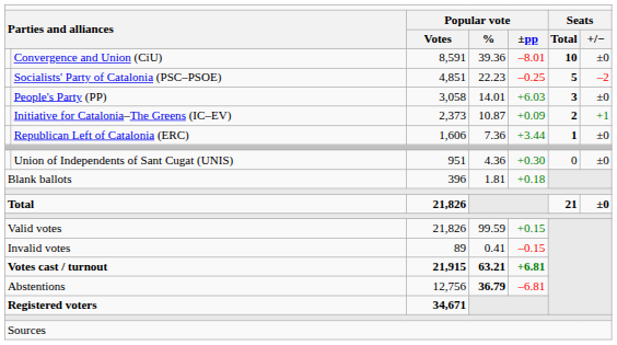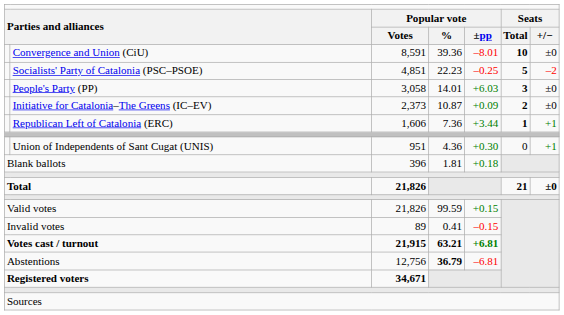Initiative for Catalonia–The Greens (IC–EV) | column 7: +1 -> ±0
Republican Left of Catalonia (ERC) | column 7: ±0 -> +1
Union of Independents of Sant Cugat (UNIS) | column 7: ±0 -> +1
